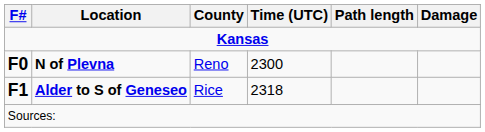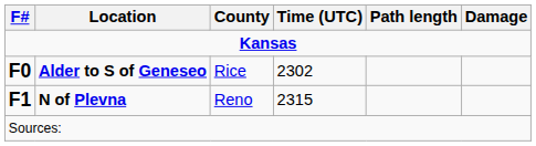F0 | Location: N of Plevna -> Alder to S of Geneseo
F0 | County: Reno -> Rice
F0 | Time (UTC): 2300 -> 2302
F1 | Location: Alder to S of Geneseo -> N of Plevna
F1 | County: Rice -> Reno
F1 | Time (UTC): 2318 -> 2315
